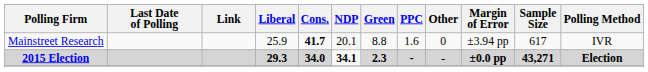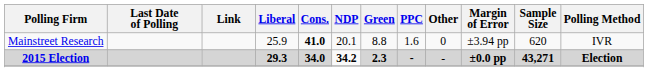Mainstreet Research | Cons.: 41.7 -> 41.0
Mainstreet Research | Sample Size: 617 -> 620
2015 Election | NDP: 34.1 -> 34.2
